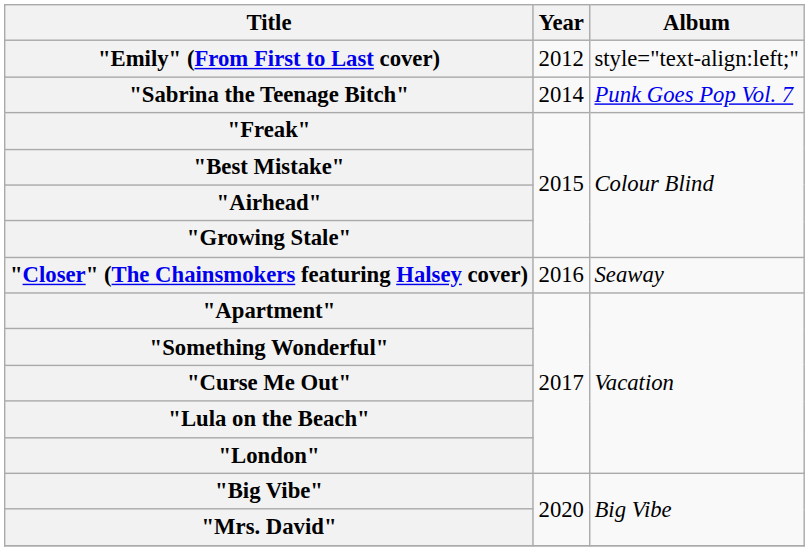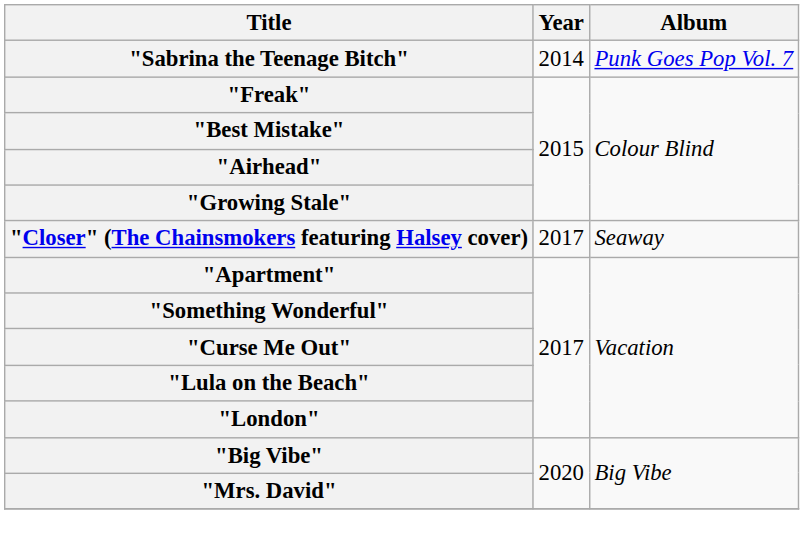- row: "Emily" (From First to Last cover) | 2012 | style="text-align:left;"
"Closer" (The Chainsmokers featuring Halsey cover) | Year: 2016 -> 2017
